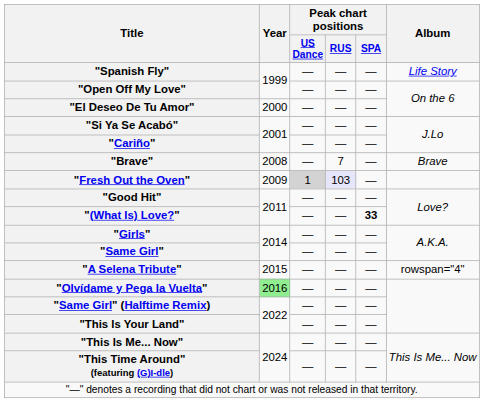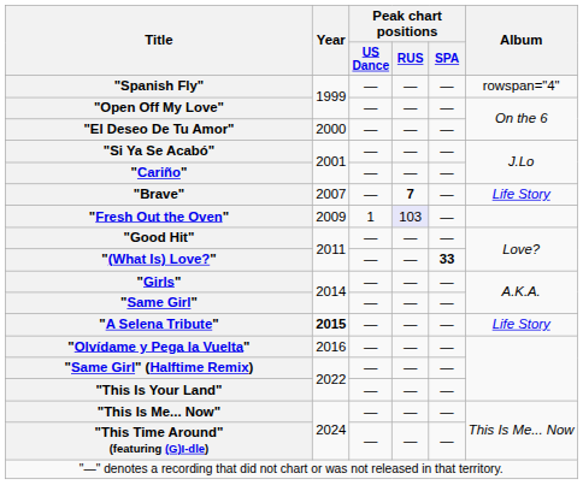"Spanish Fly" | Album: Life Story -> rowspan="4"
"Brave" | Year: 2008 -> 2007
"Brave" | Peak chart positions / RUS: normal -> bold
"Brave" | Album: Brave -> Life Story
"Fresh Out the Oven" | Peak chart positions / US Dance: lightgrey background -> no background
"A Selena Tribute" | Year: normal -> bold
"A Selena Tribute" | Album: rowspan="4" -> Life Story
"Olvídame y Pega la Vuelta" | Year: lightgreen background -> no background
